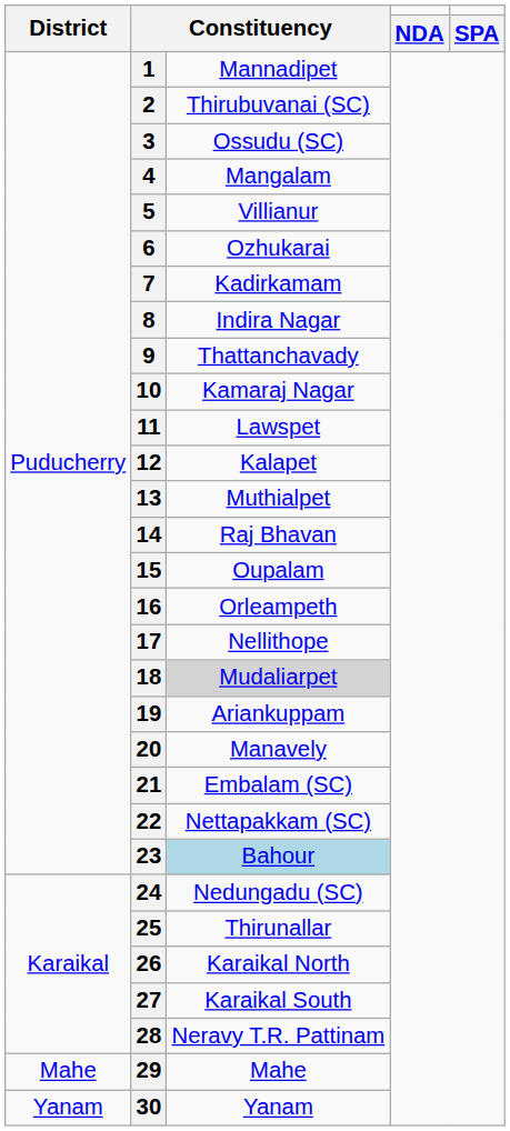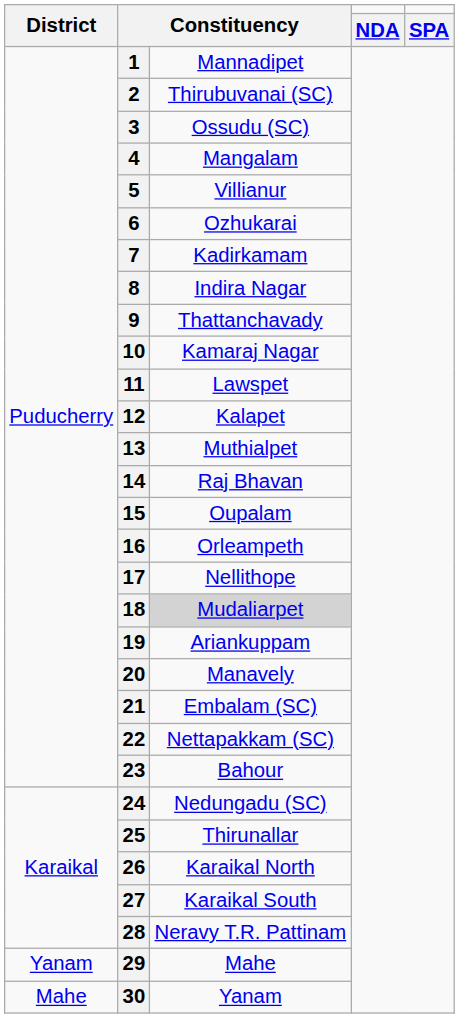23 | column 3: lightblue background -> no background
29 | District: Mahe -> Yanam
30 | District: Yanam -> Mahe
